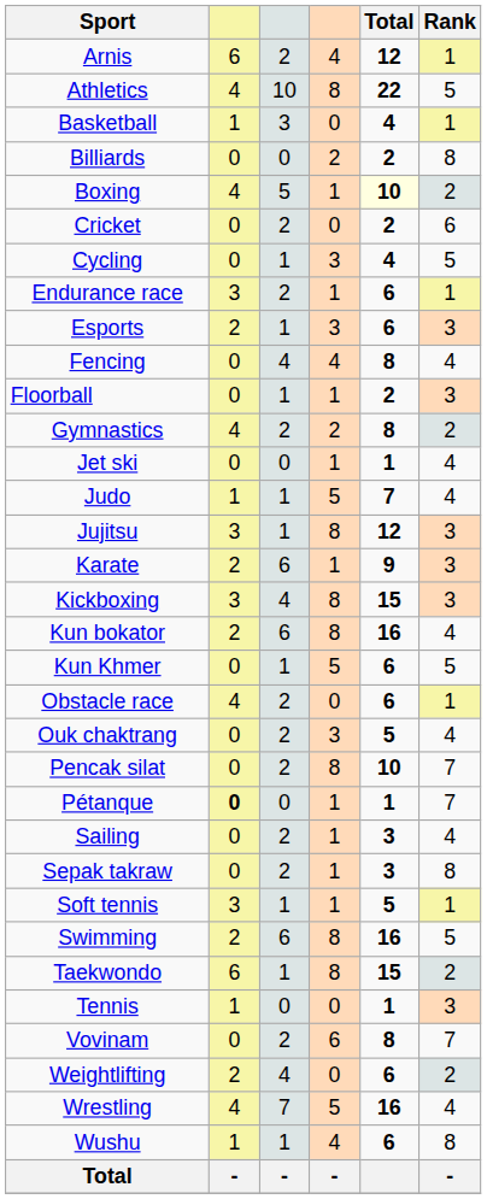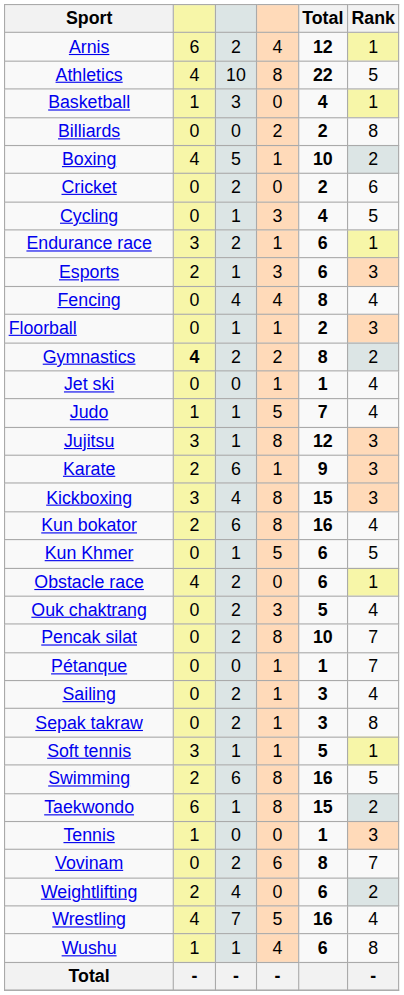Boxing | Total: lightyellow background -> no background
Gymnastics | column 2: normal -> bold
Pétanque | column 2: bold -> normal
